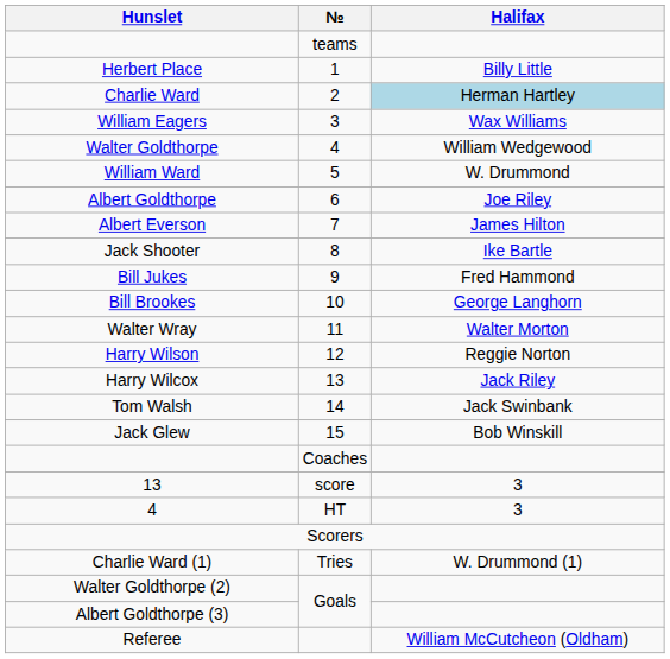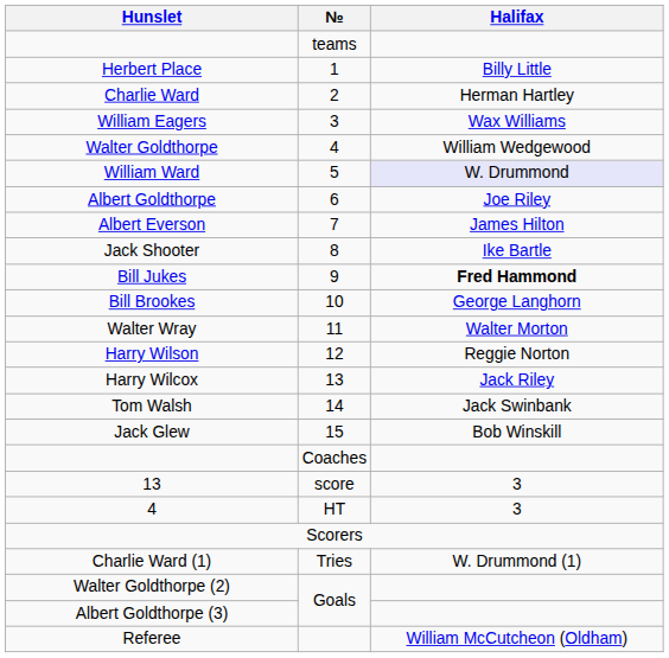Charlie Ward | Halifax: lightblue background -> no background
William Ward | Halifax: no background -> lavender background
Bill Jukes | Halifax: normal -> bold
